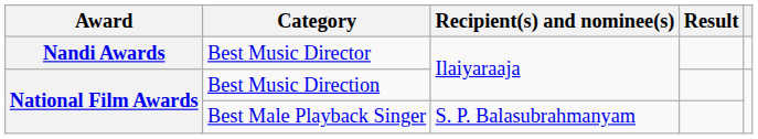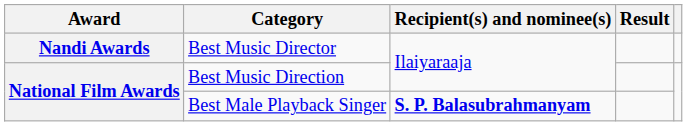Best Male Playback Singer | Recipient(s) and nominee(s): normal -> bold
